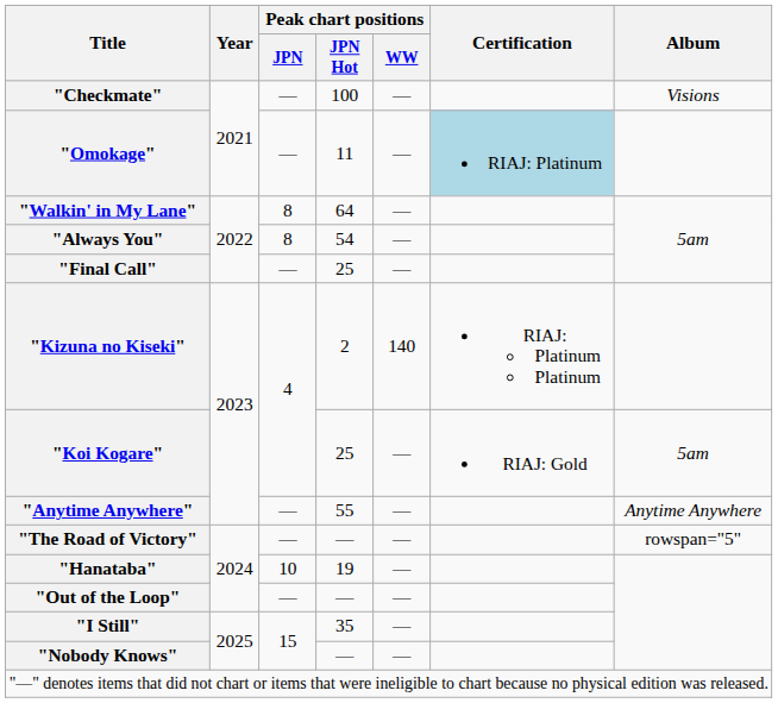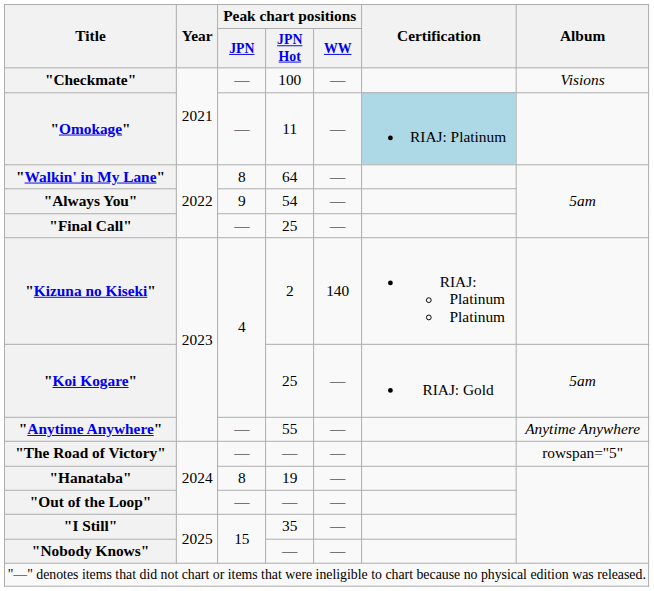"Always You" | Peak chart positions / JPN: 8 -> 9
"Hanataba" | Peak chart positions / JPN: 10 -> 8
